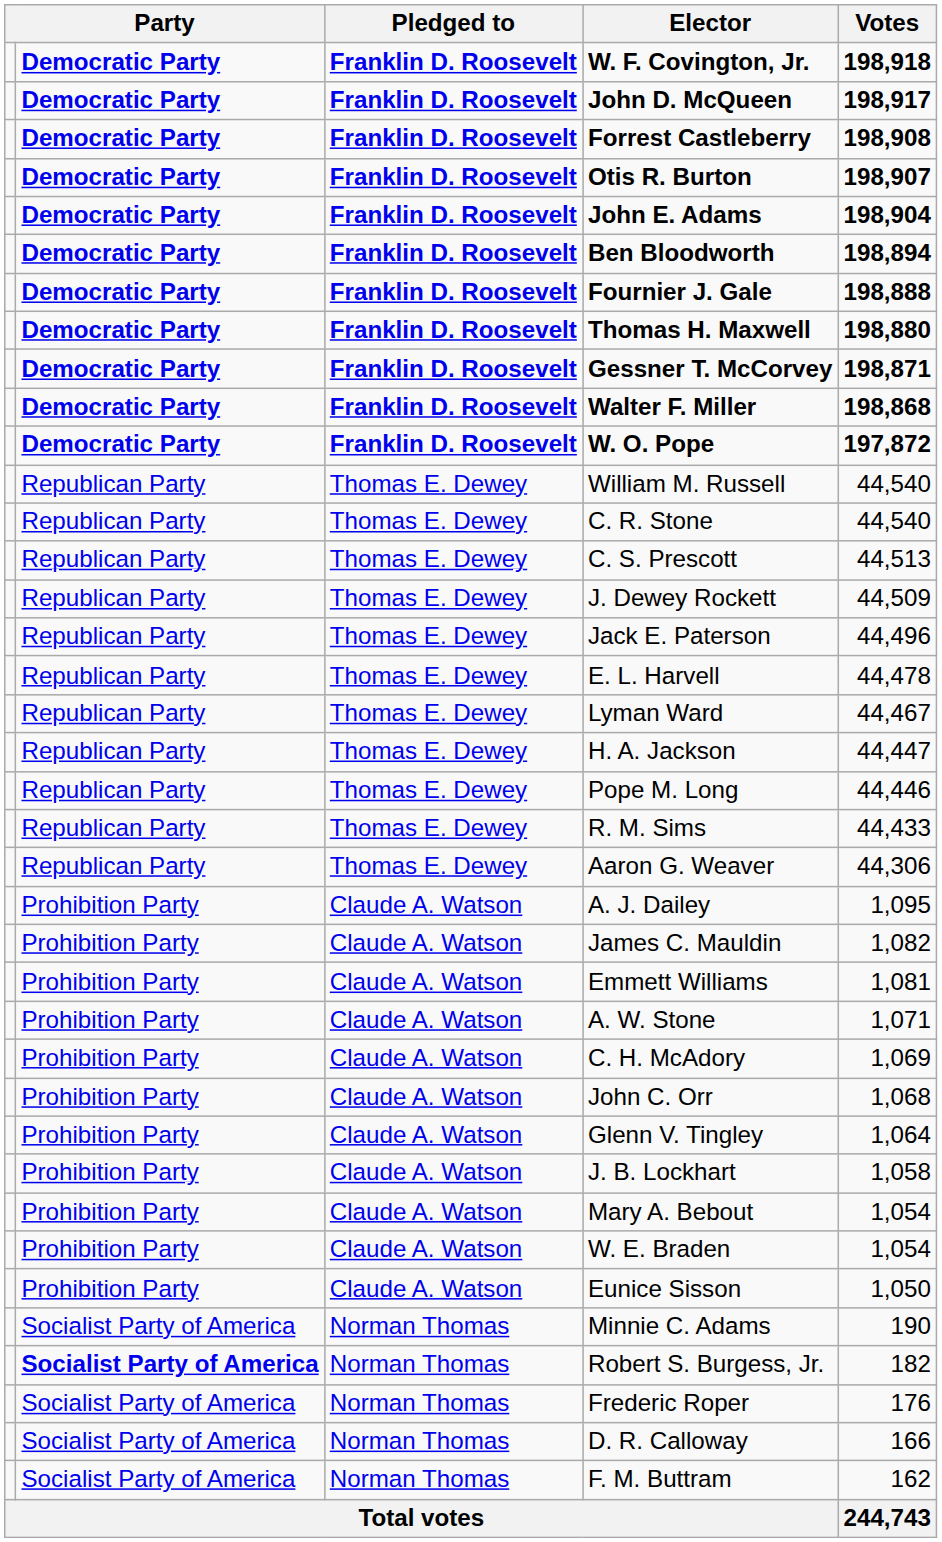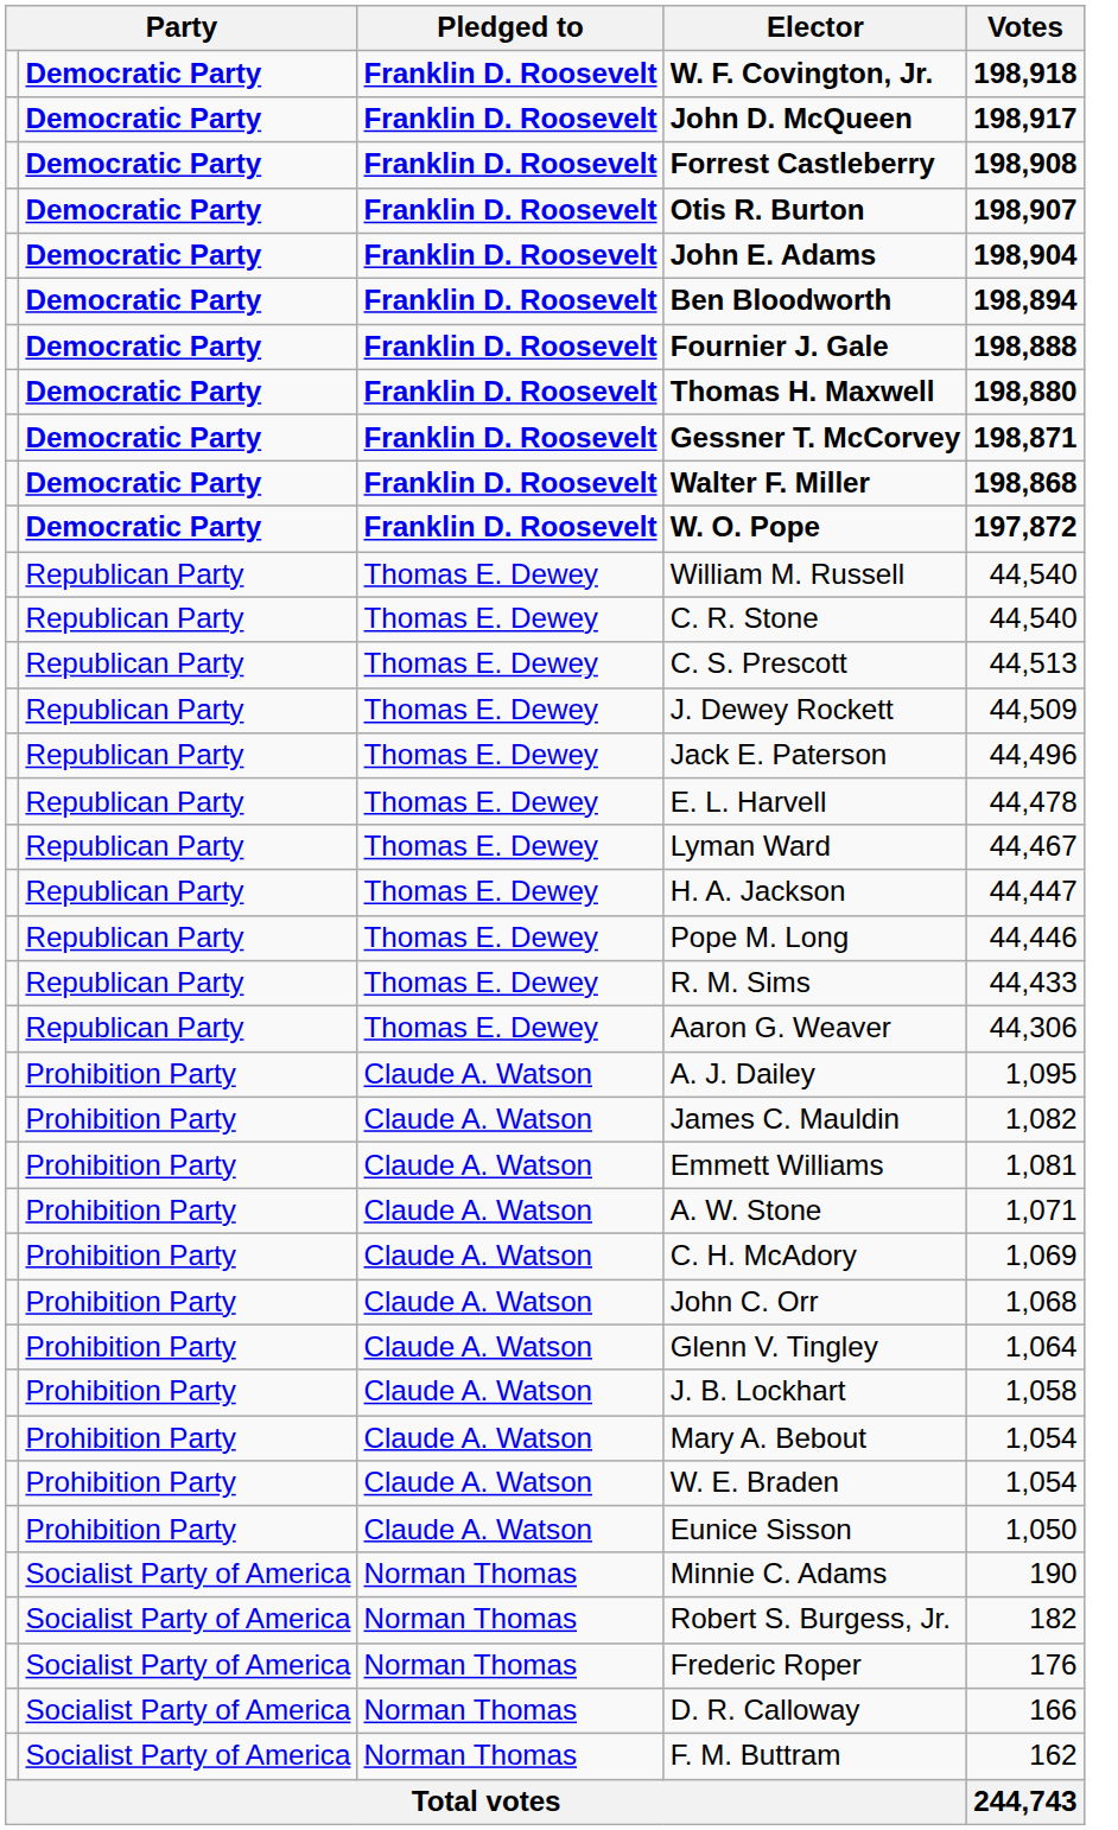Robert S. Burgess, Jr. | column 2: bold -> normal
